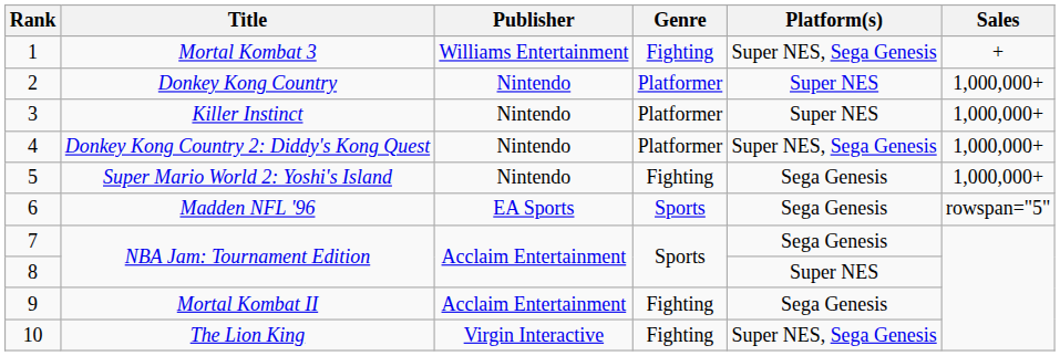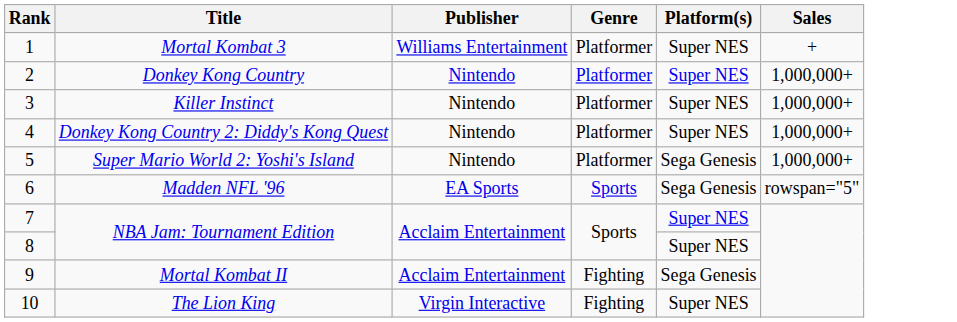Mortal Kombat 3 | Genre: Fighting -> Platformer
Mortal Kombat 3 | Platform(s): Super NES, Sega Genesis -> Super NES
Donkey Kong Country 2: Diddy's Kong Quest | Platform(s): Super NES, Sega Genesis -> Super NES
Super Mario World 2: Yoshi's Island | Genre: Fighting -> Platformer
7 / NBA Jam: Tournament Edition | Platform(s): Sega Genesis -> Super NES
The Lion King | Platform(s): Super NES, Sega Genesis -> Super NES
